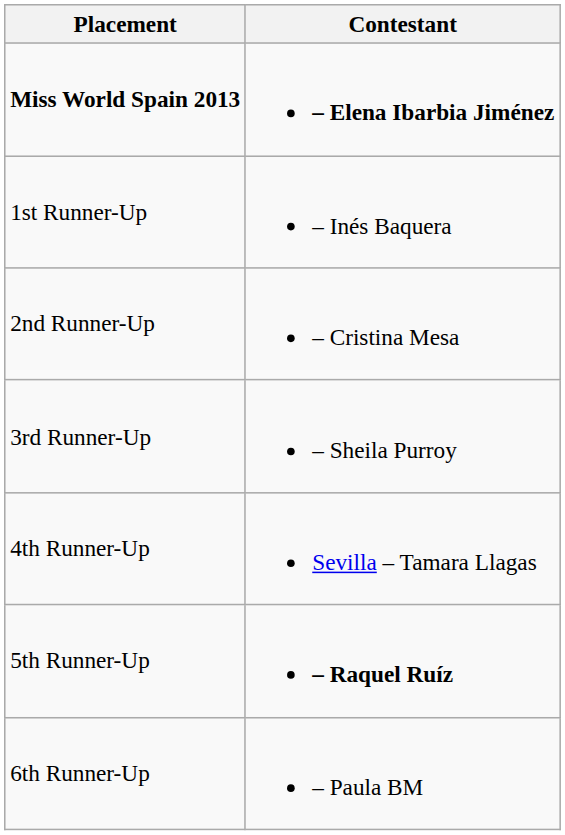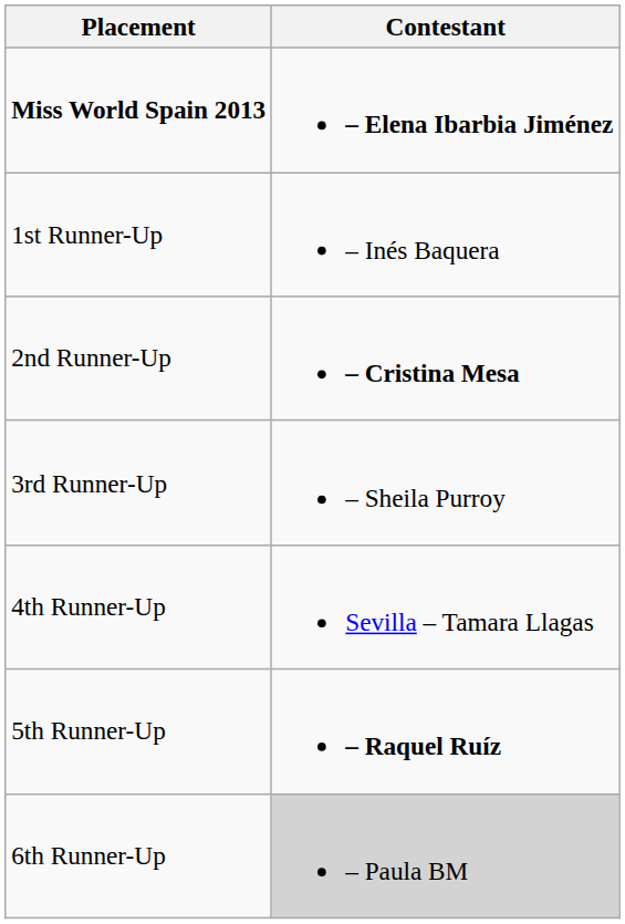2nd Runner-Up | Contestant: normal -> bold
6th Runner-Up | Contestant: no background -> lightgrey background
